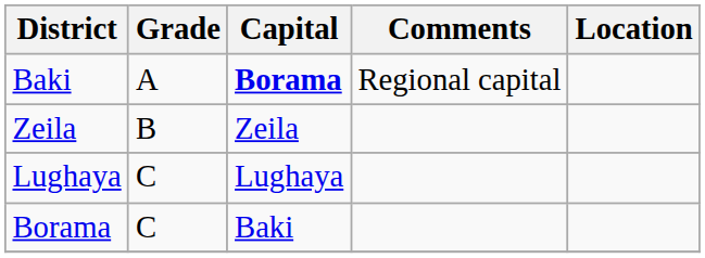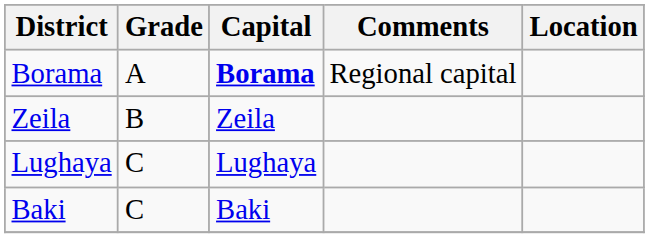row 2 | District: Baki -> Borama
row 5 | District: Borama -> Baki
